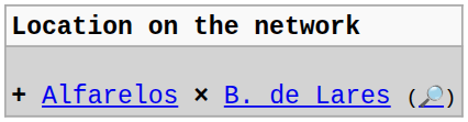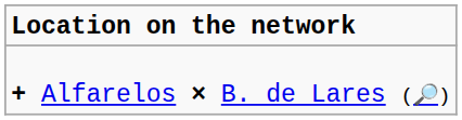row 2 | column 1: lightgrey background -> no background
